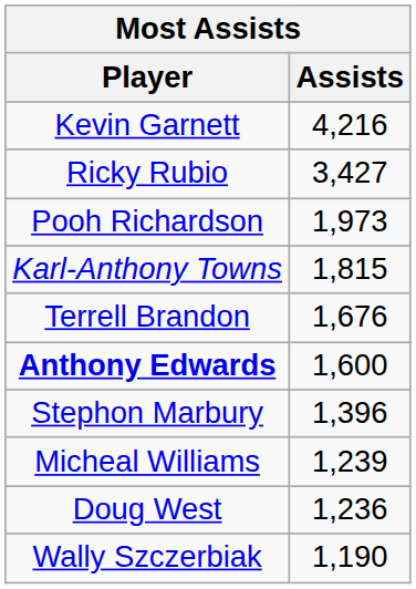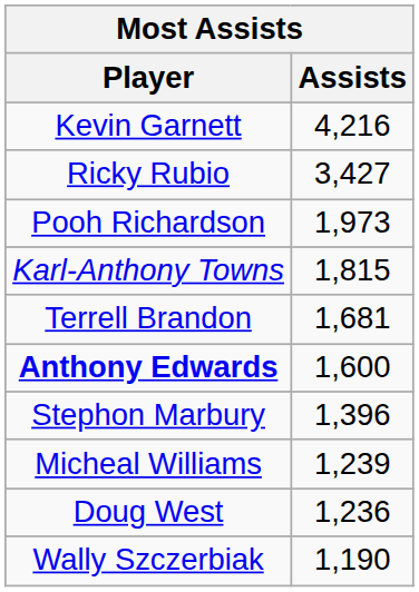Terrell Brandon | Assists: 1,676 -> 1,681
